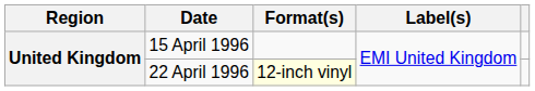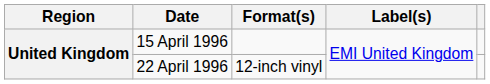22 April 1996 | Format(s): lightyellow background -> no background
